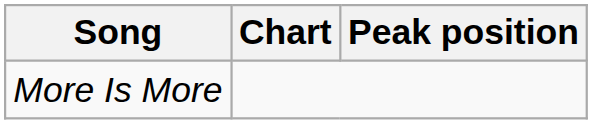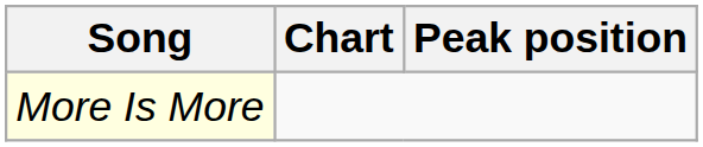More Is More | Song: no background -> lightyellow background
